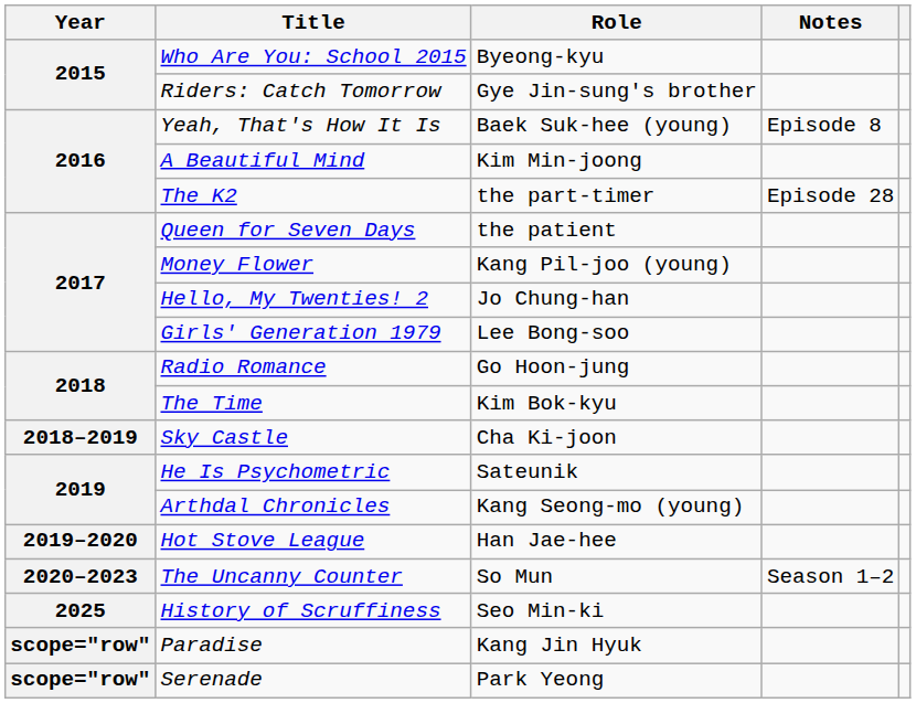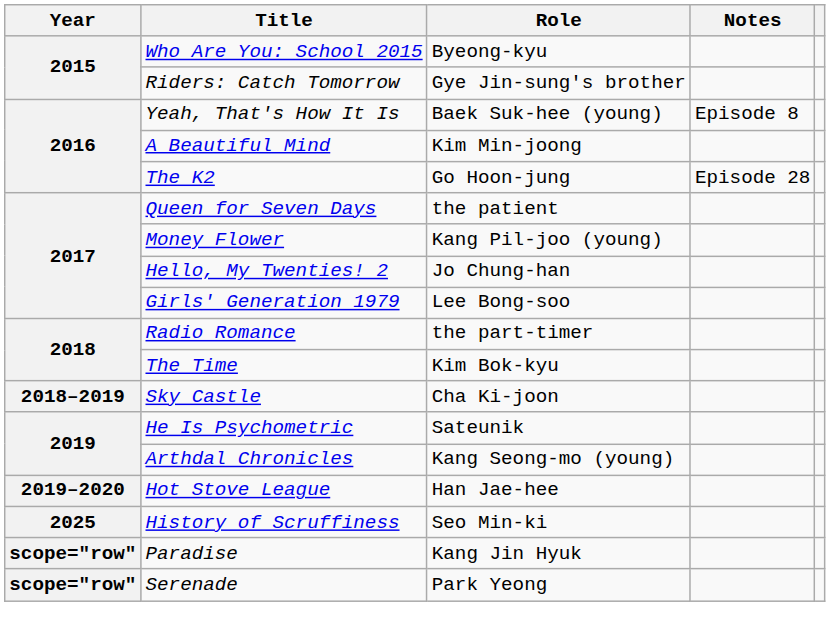The K2 | Role: the part-timer -> Go Hoon-jung
Radio Romance | Role: Go Hoon-jung -> the part-timer
- row: 2020–2023 | The Uncanny Counter | So Mun | Season 1–2
